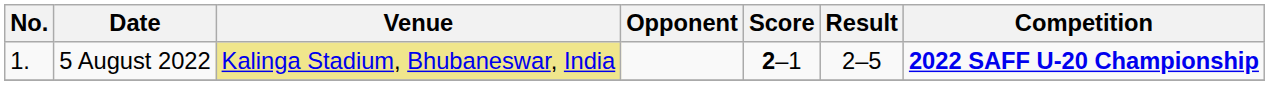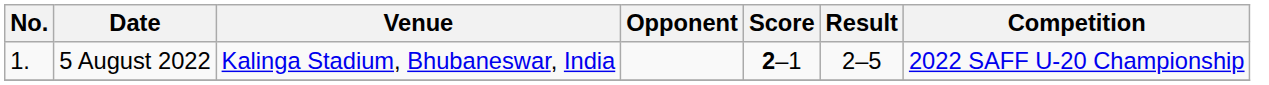5 August 2022 | Venue: khaki background -> no background
5 August 2022 | Competition: bold -> normal
